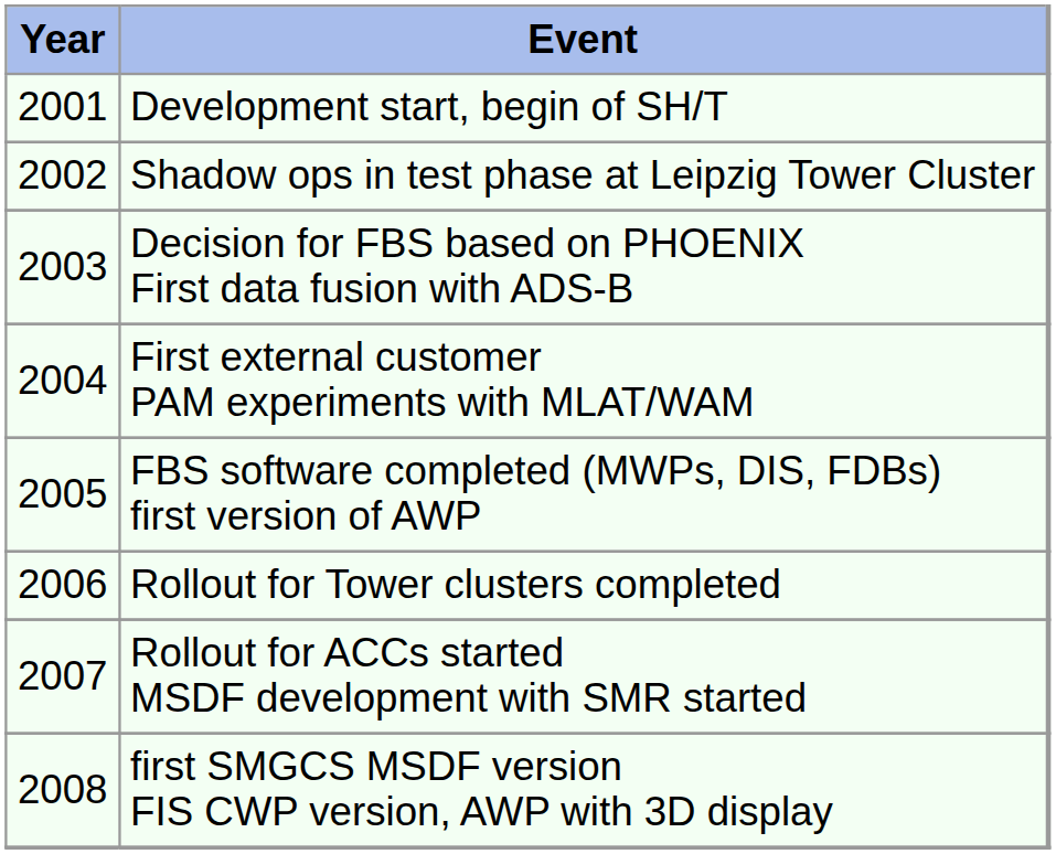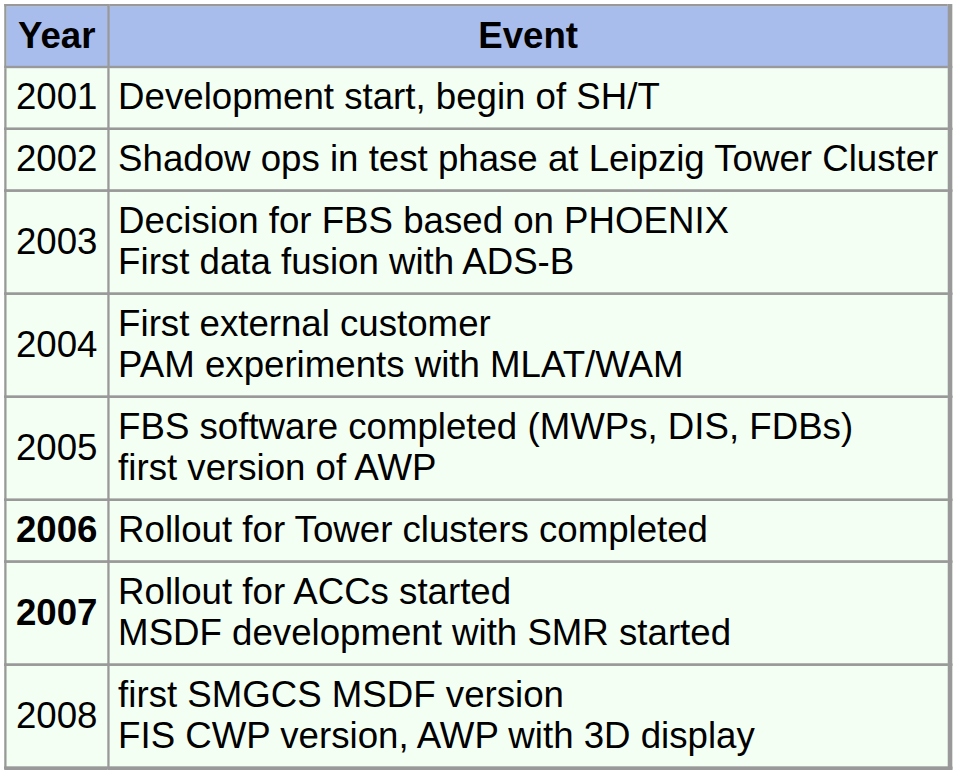Rollout for Tower clusters completed | Year: normal -> bold
Rollout for ACCs started MSDF development with SMR started | Year: normal -> bold
